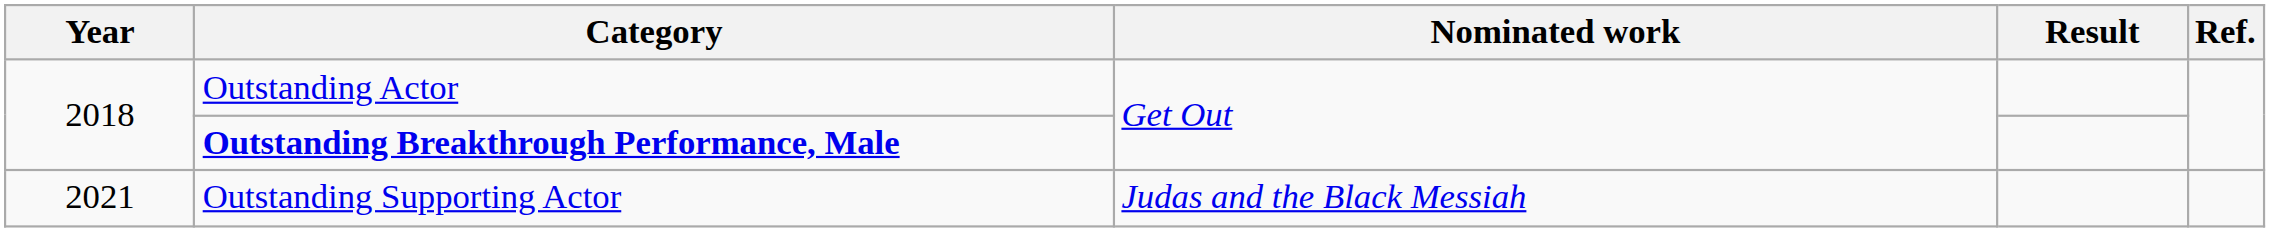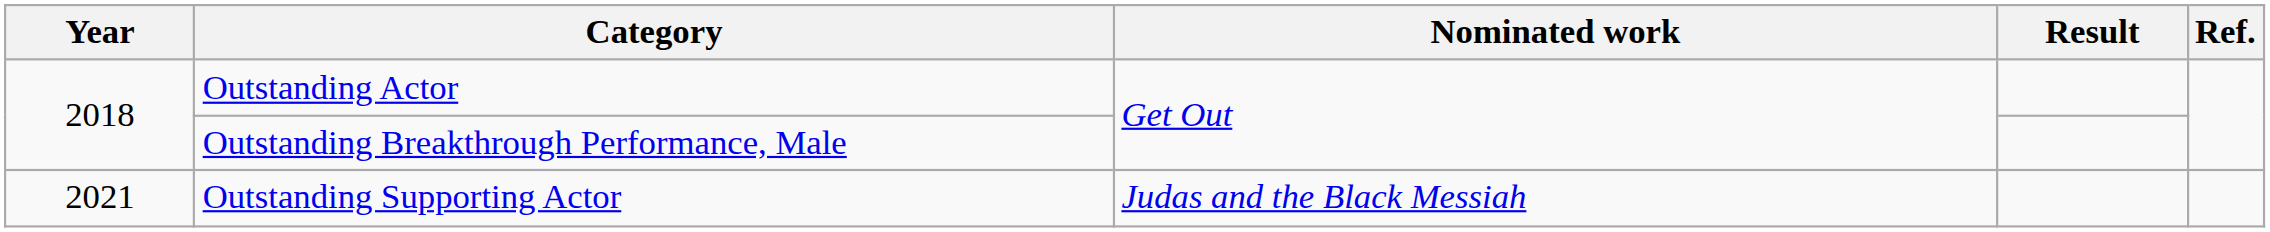Outstanding Breakthrough Performance, Male | Category: bold -> normal
